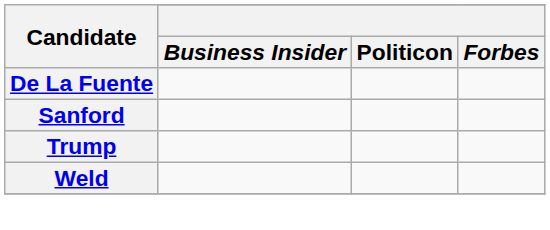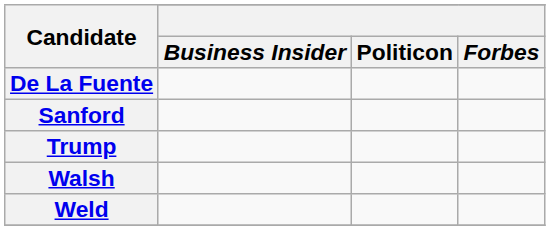+ row: Walsh
